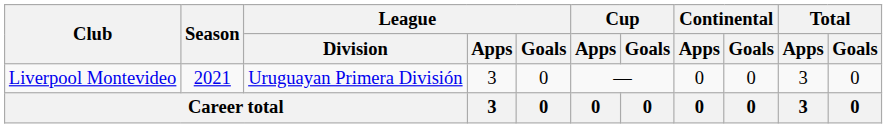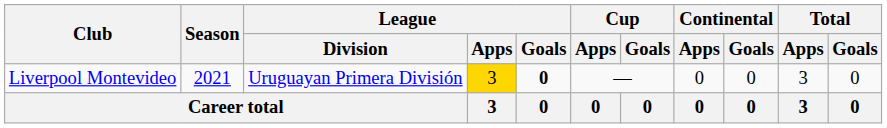Liverpool Montevideo | League / Apps: no background -> gold background
Liverpool Montevideo | League / Goals: normal -> bold
